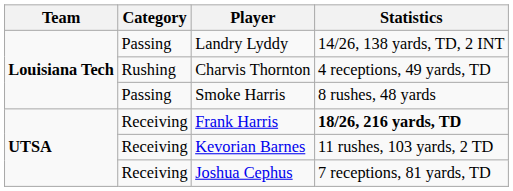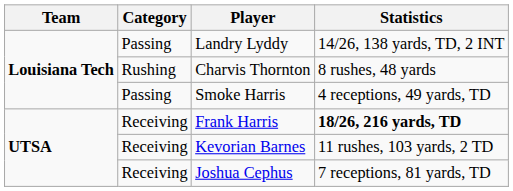Charvis Thornton | Statistics: 4 receptions, 49 yards, TD -> 8 rushes, 48 yards
Smoke Harris | Statistics: 8 rushes, 48 yards -> 4 receptions, 49 yards, TD
